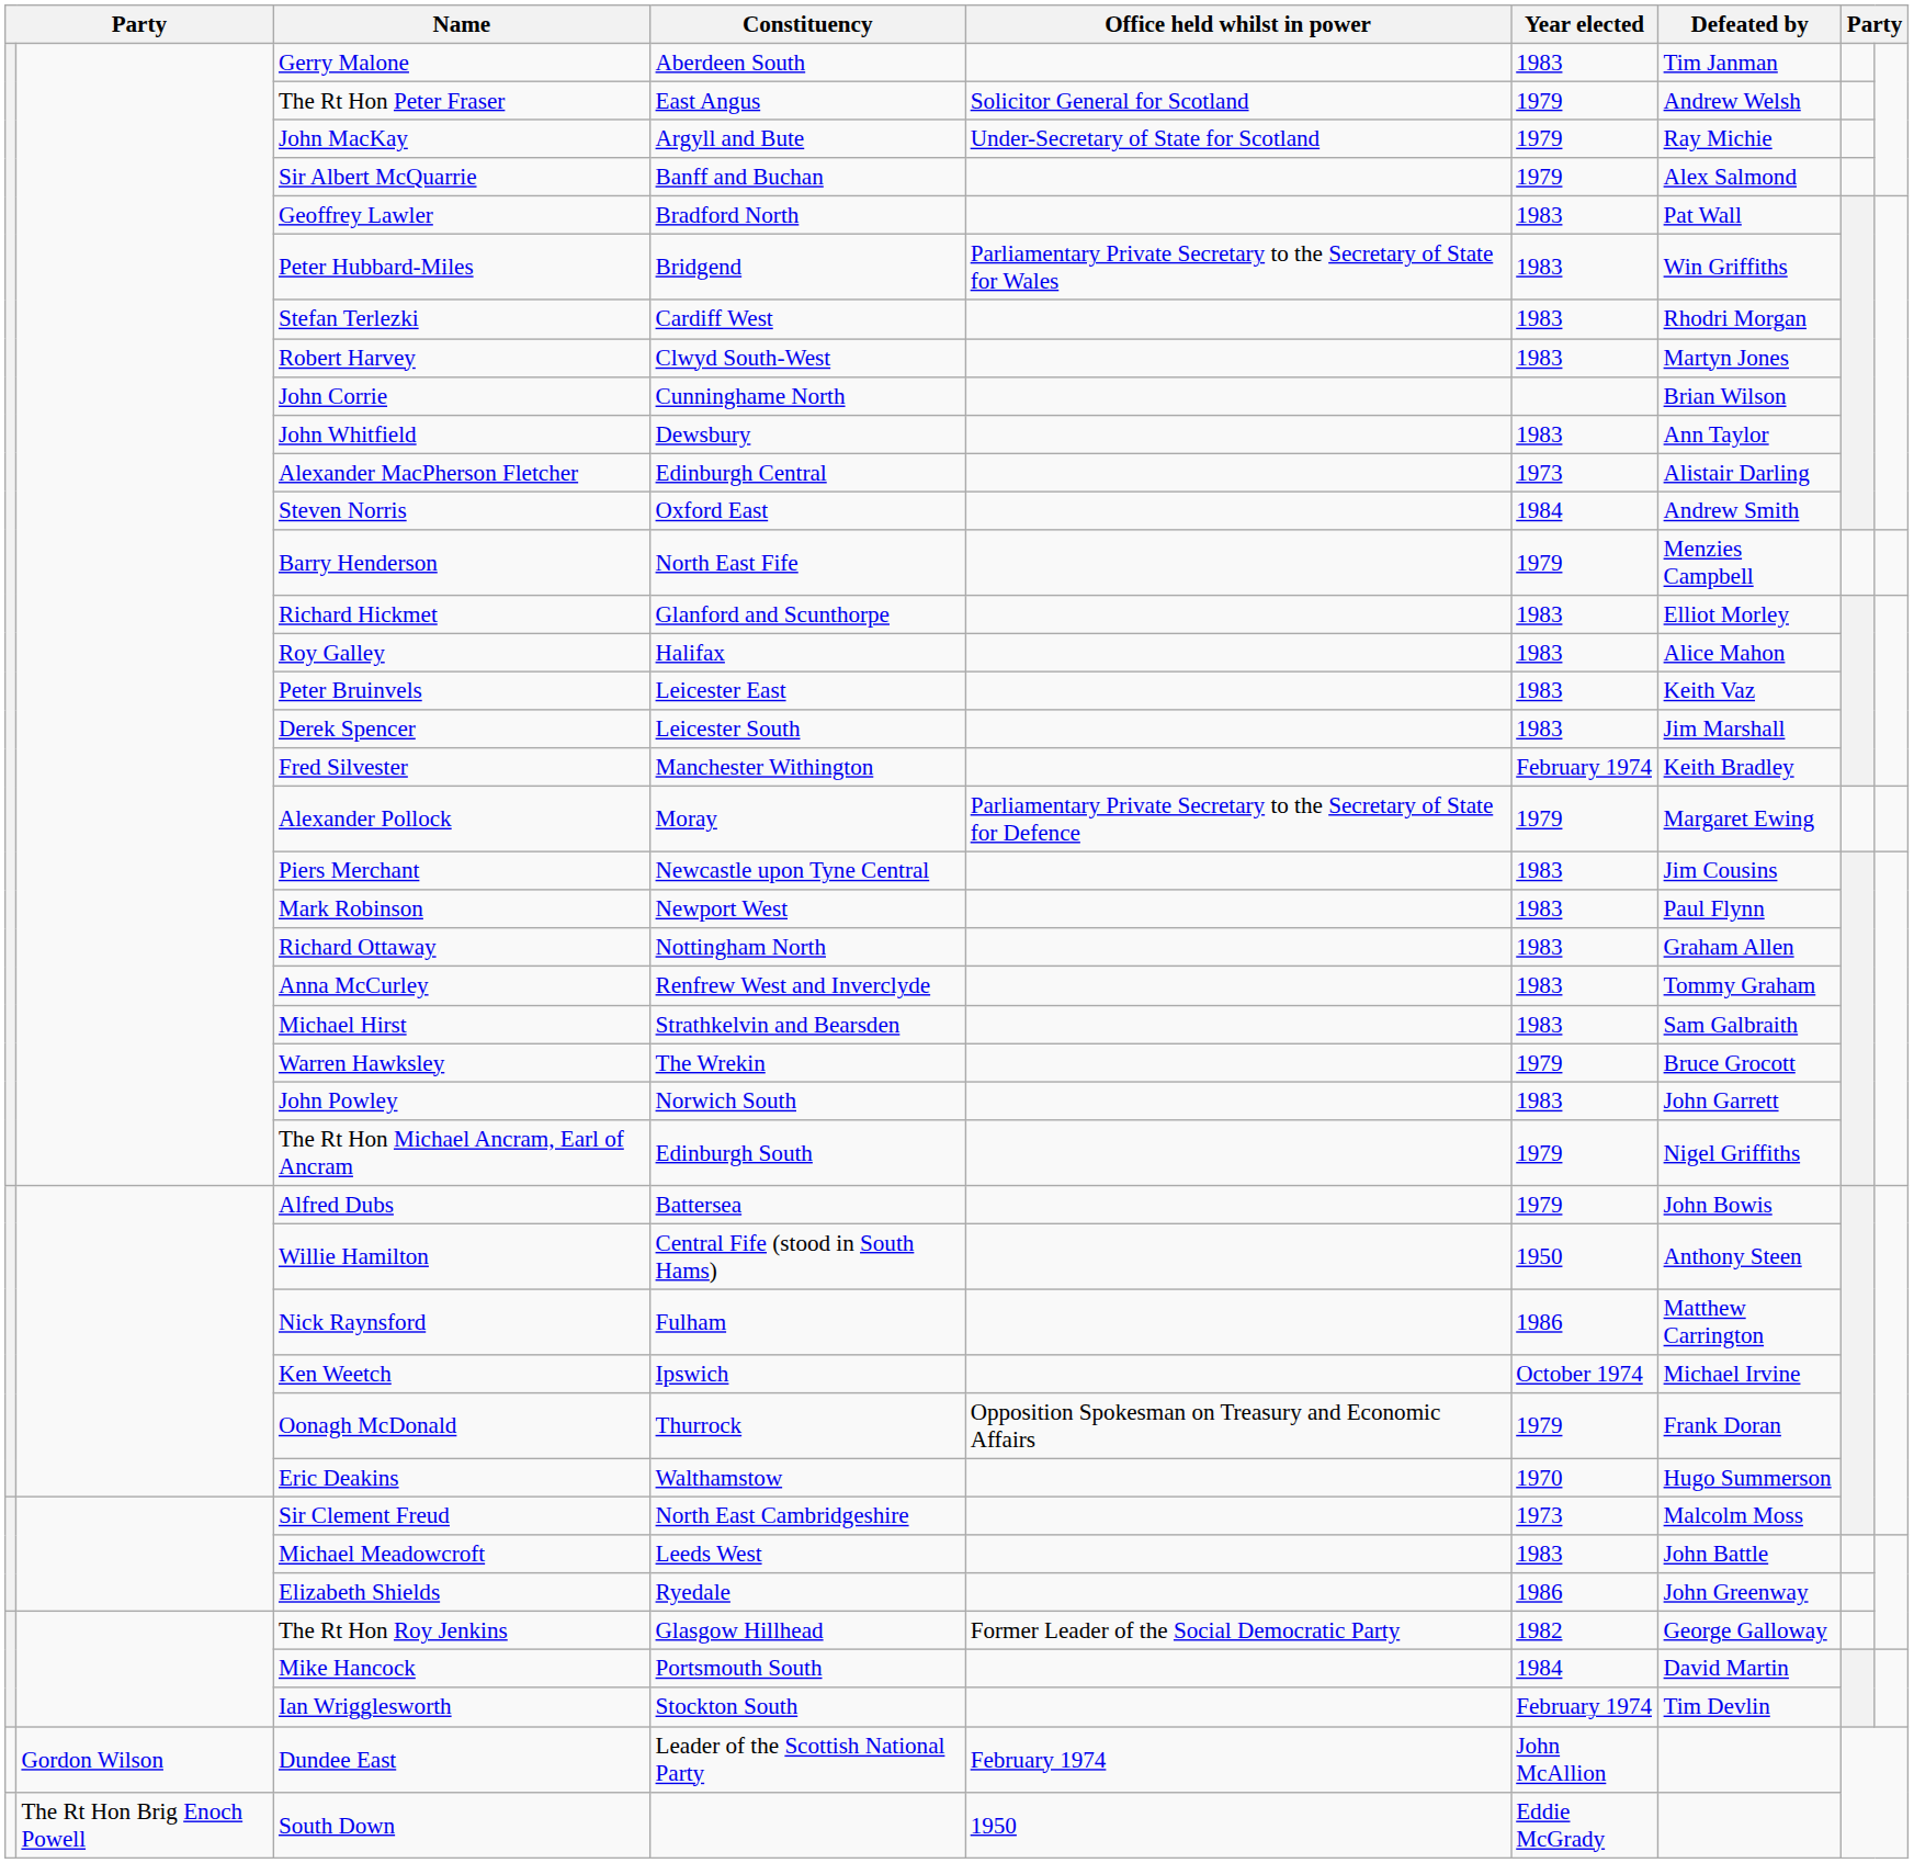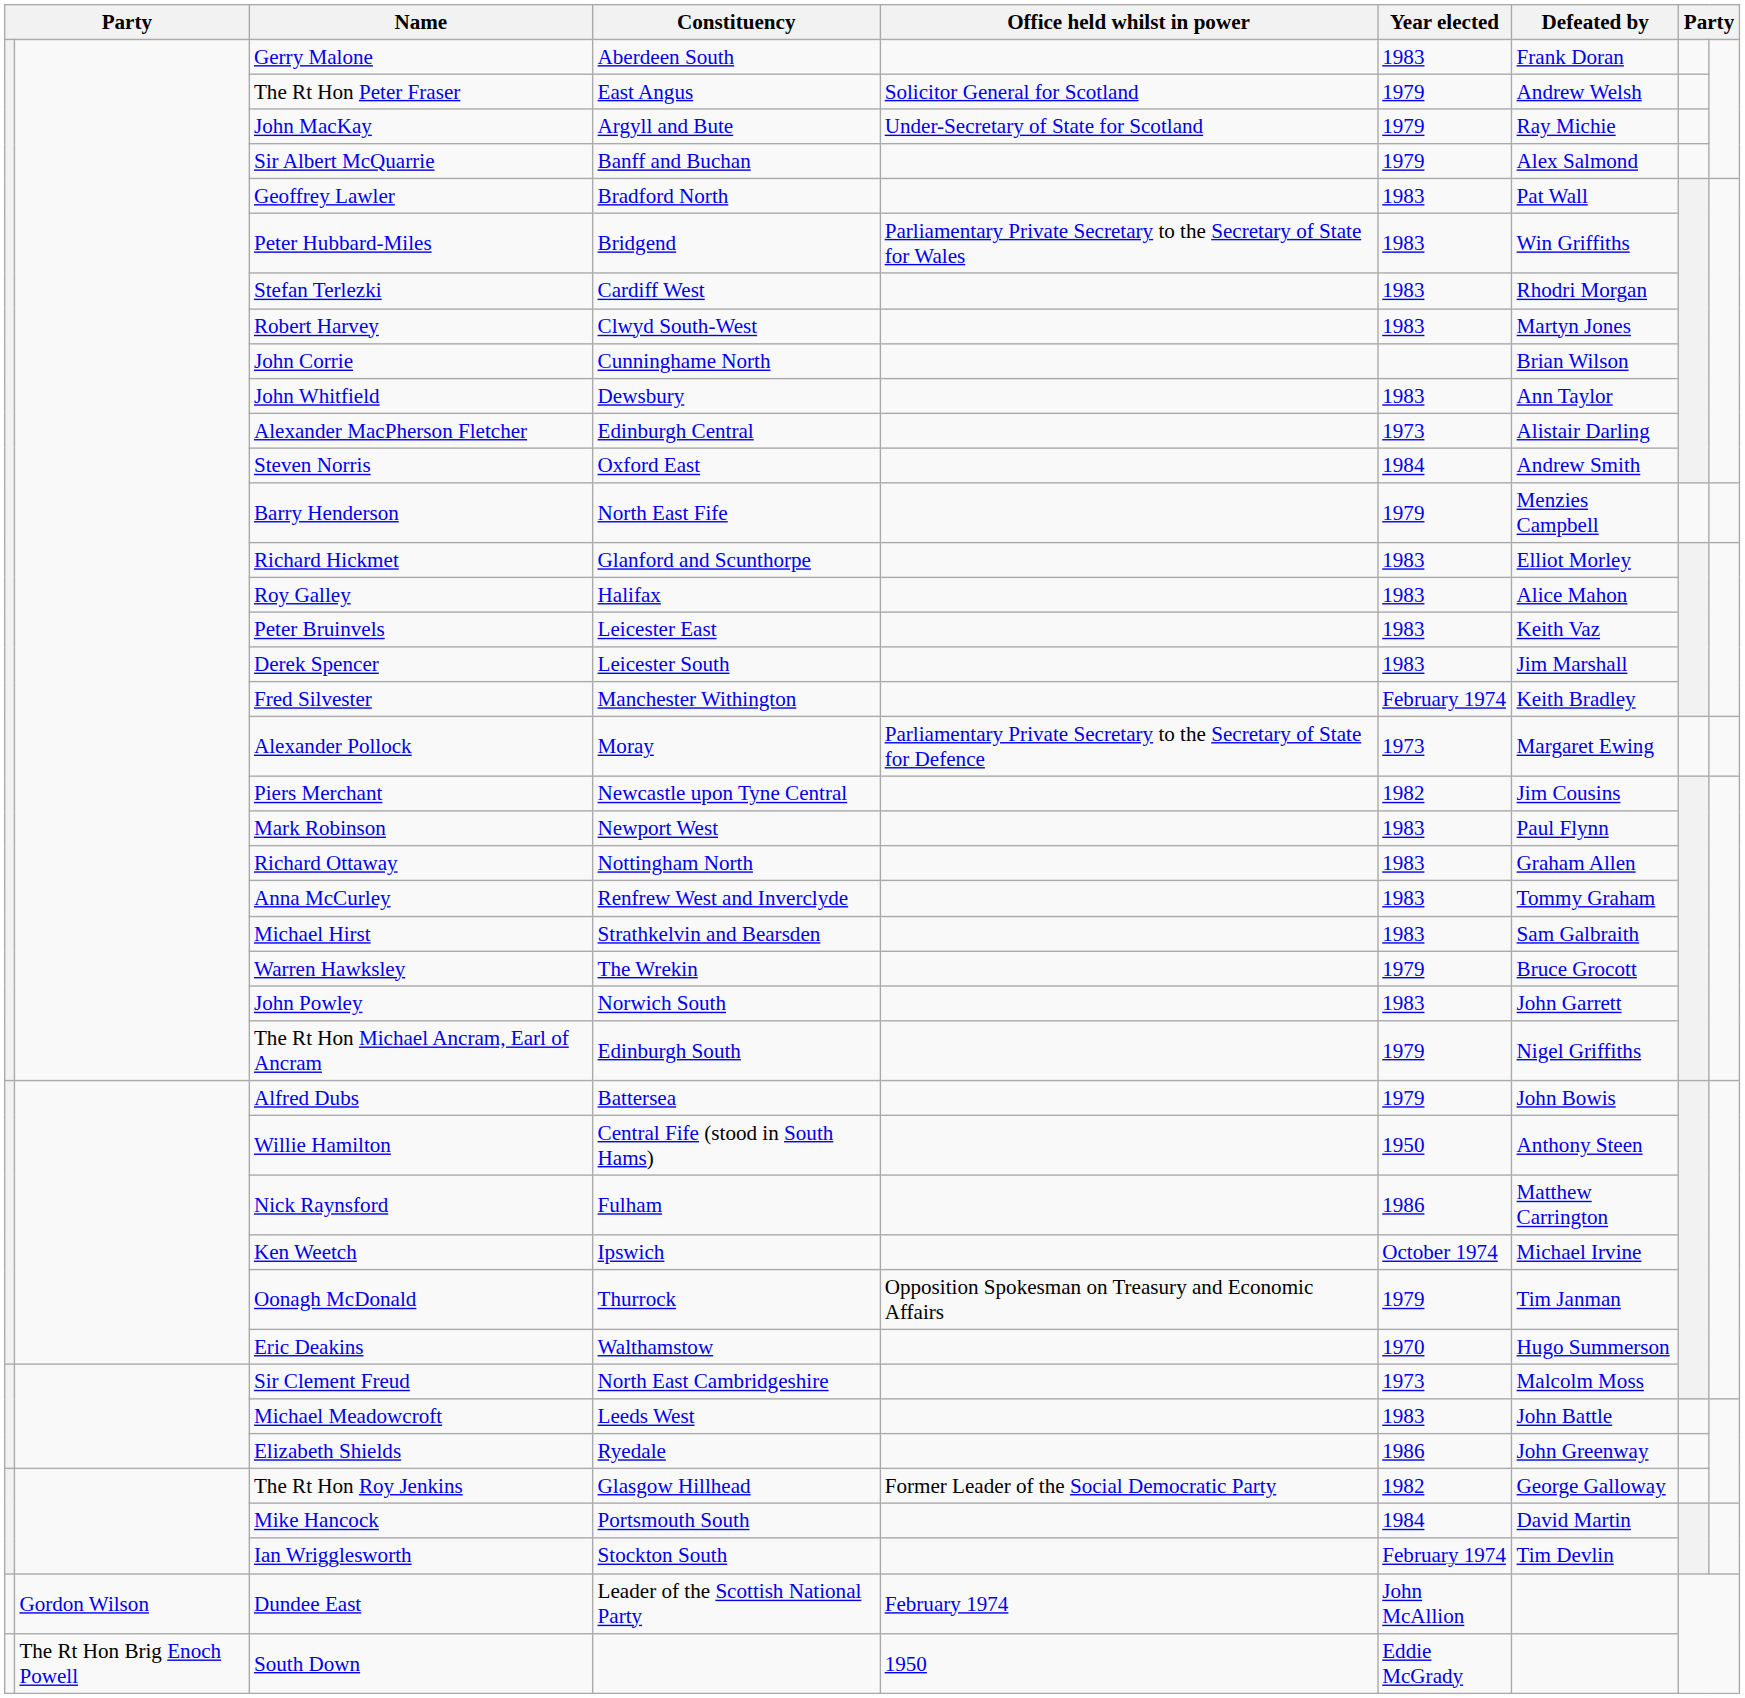Gerry Malone | Defeated by: Tim Janman -> Frank Doran
Alexander Pollock | Year elected: 1979 -> 1973
Piers Merchant | Year elected: 1983 -> 1982
Oonagh McDonald | Defeated by: Frank Doran -> Tim Janman
